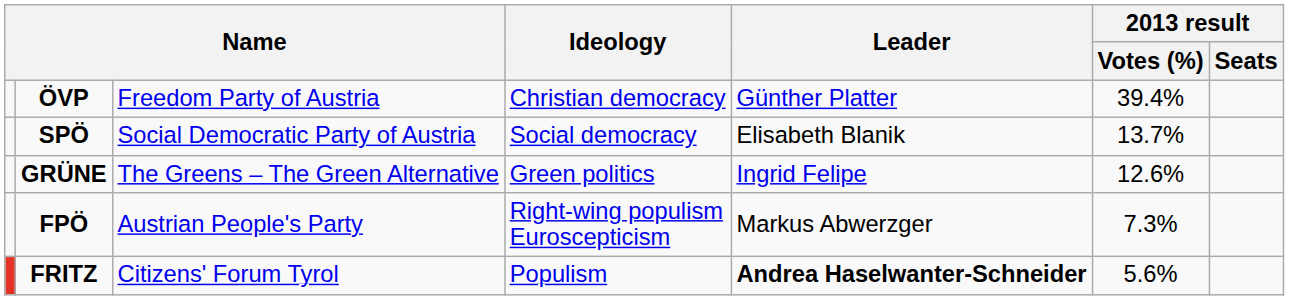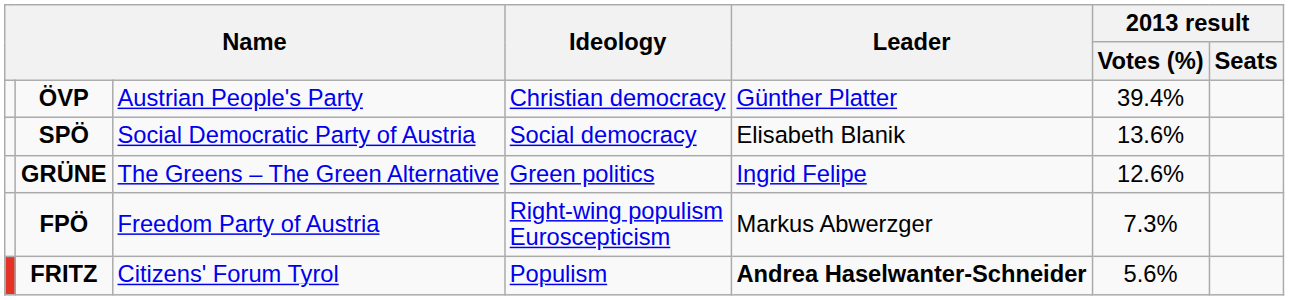ÖVP | column 3: Freedom Party of Austria -> Austrian People's Party
SPÖ | 2013 result / Votes (%): 13.7% -> 13.6%
FPÖ | column 3: Austrian People's Party -> Freedom Party of Austria
